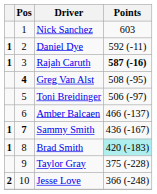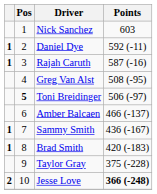Rajah Caruth | Points: bold -> normal
Greg Van Alst | Pos: bold -> normal
Toni Breidinger | Pos: normal -> bold
Sammy Smith | Pos: bold -> normal
Brad Smith | Points: paleturquoise background -> no background
Jesse Love | Points: normal -> bold
